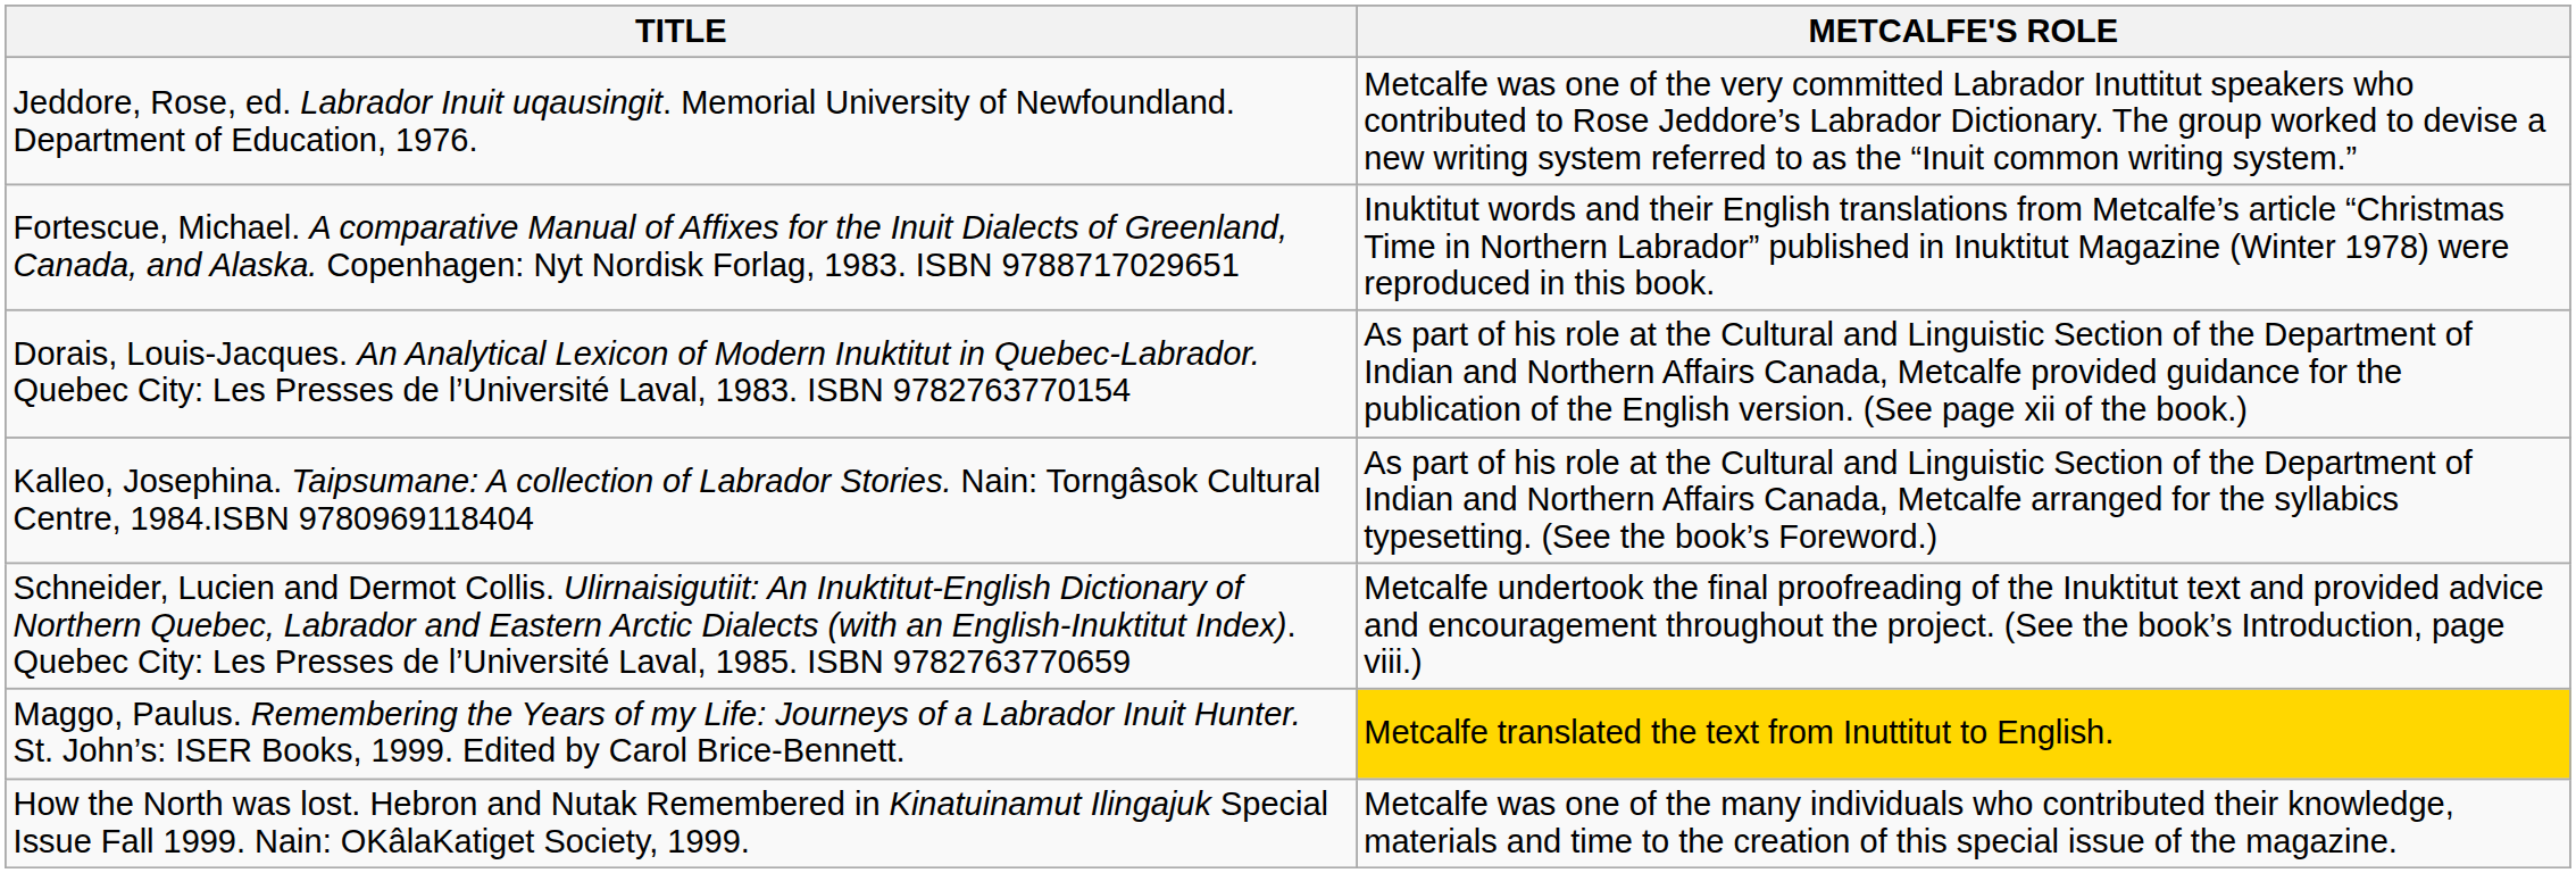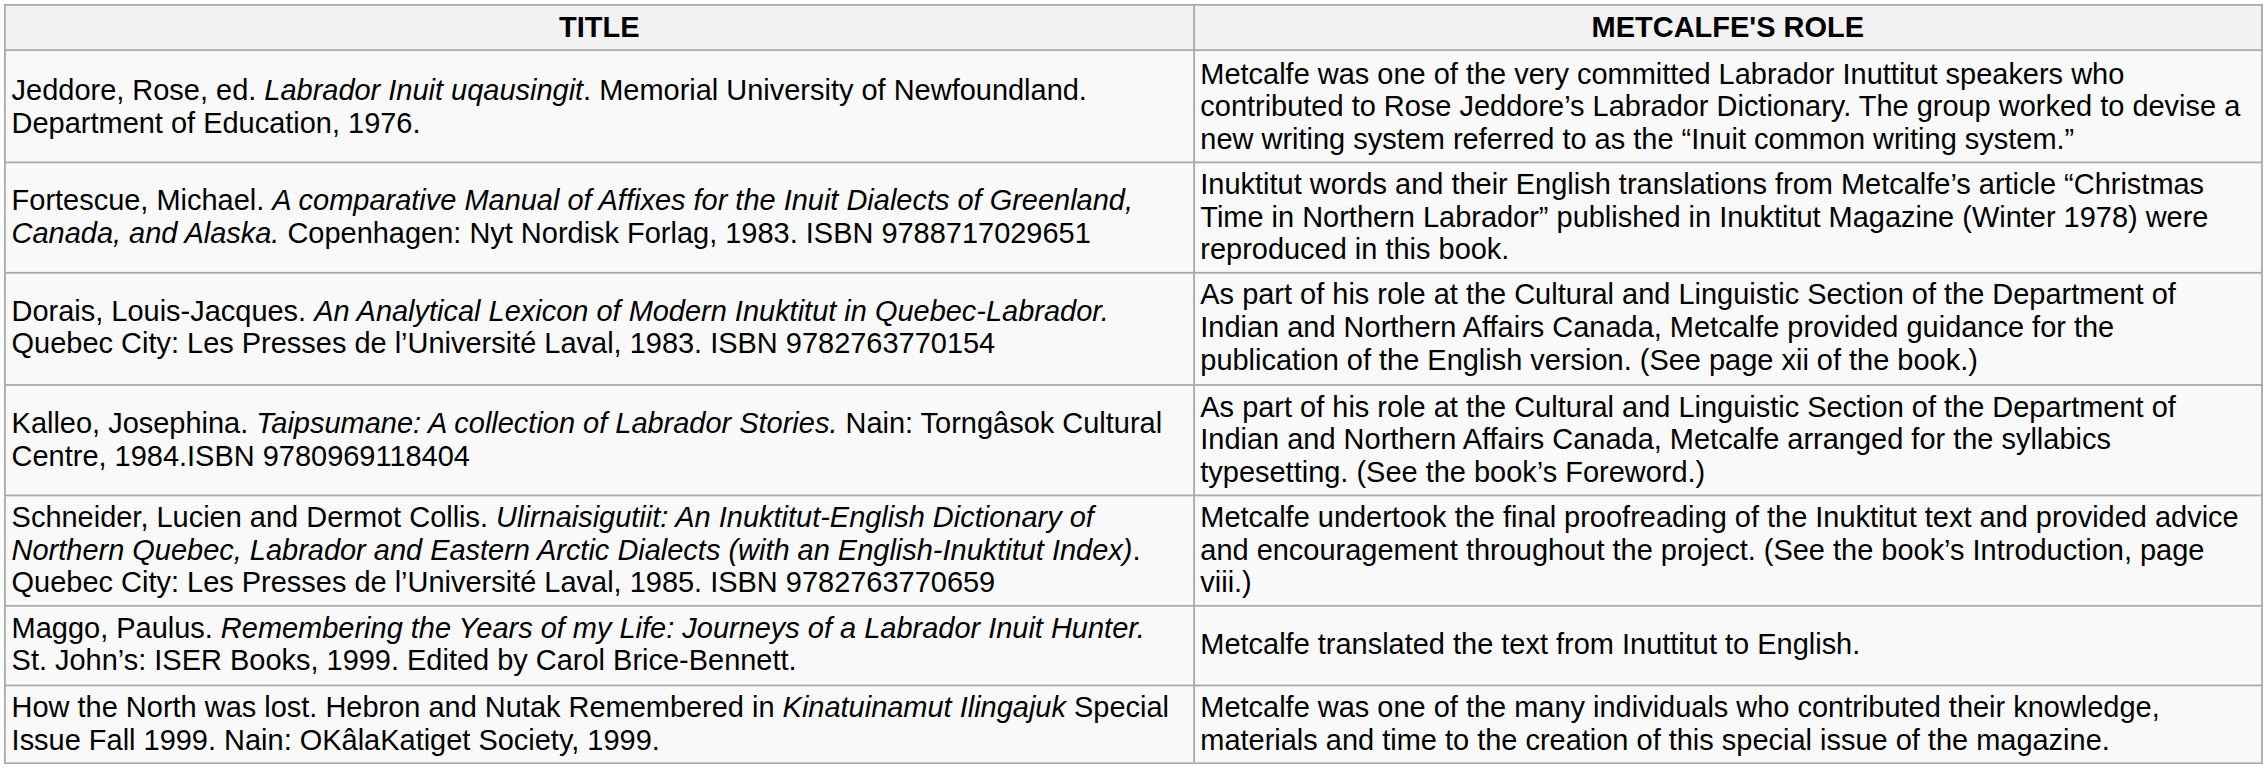row 7 | METCALFE'S ROLE: gold background -> no background
